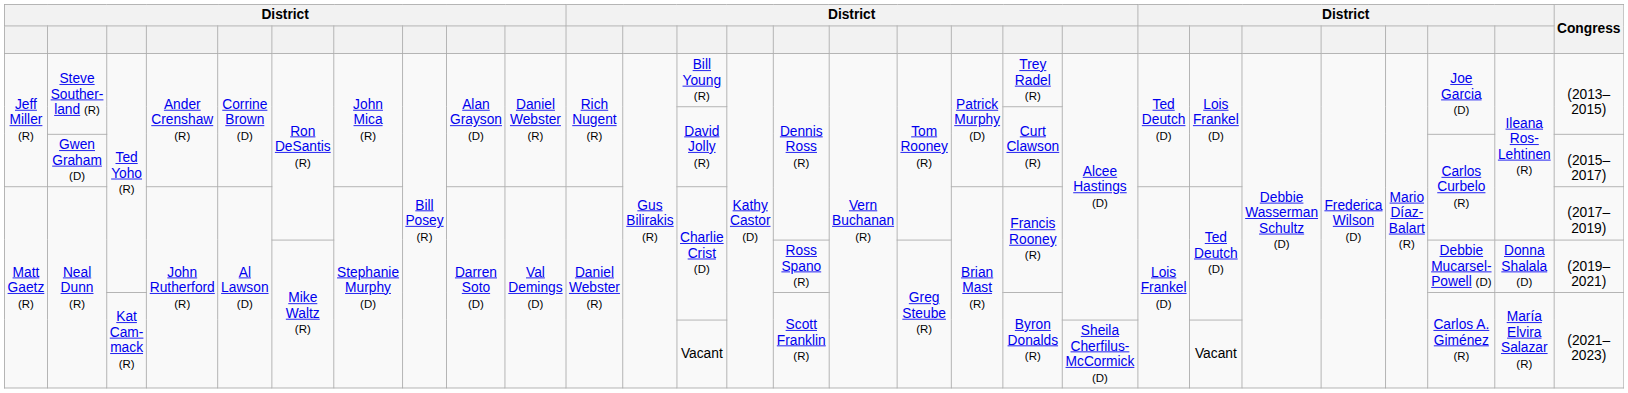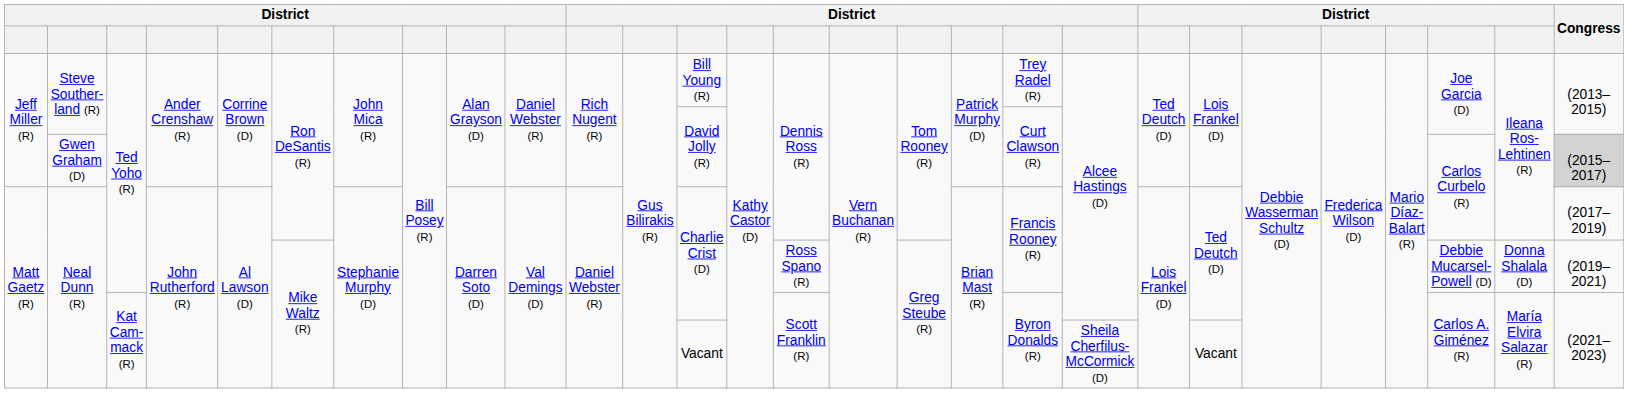Gwen Graham (D) | Congress: no background -> lightgrey background
